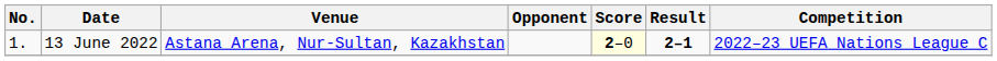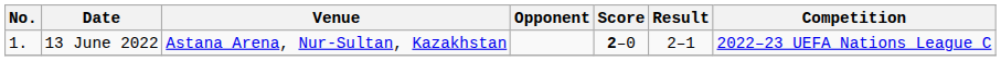13 June 2022 | Score: lightyellow background -> no background
13 June 2022 | Result: bold -> normal
